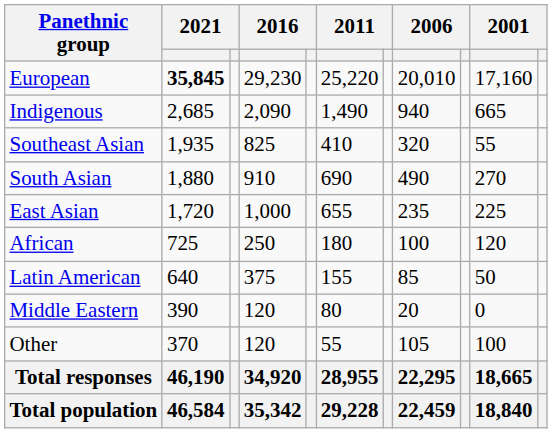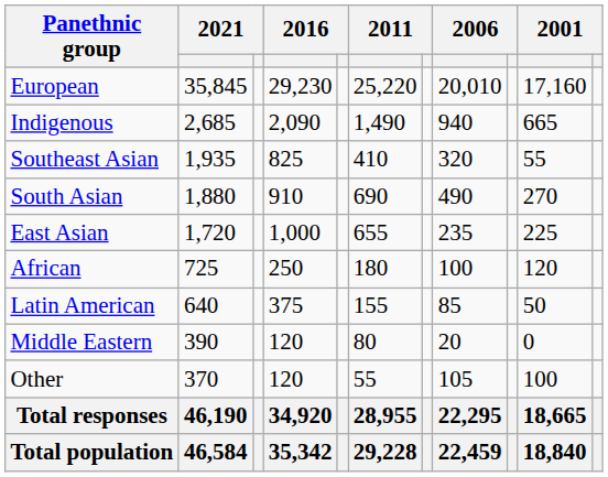European | column 2: bold -> normal
